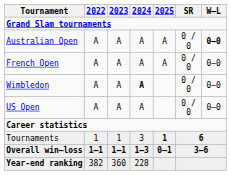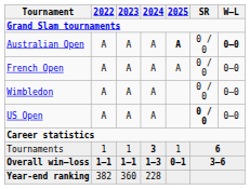Australian Open | 2025: normal -> bold
Wimbledon | 2024: bold -> normal
US Open | SR: normal -> bold
Tournaments | 2024: normal -> bold
Tournaments | 2025: bold -> normal
